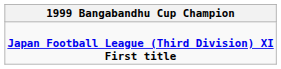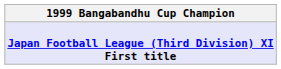Japan Football League (Third Division) XI First title | column 1: no background -> lavender background
